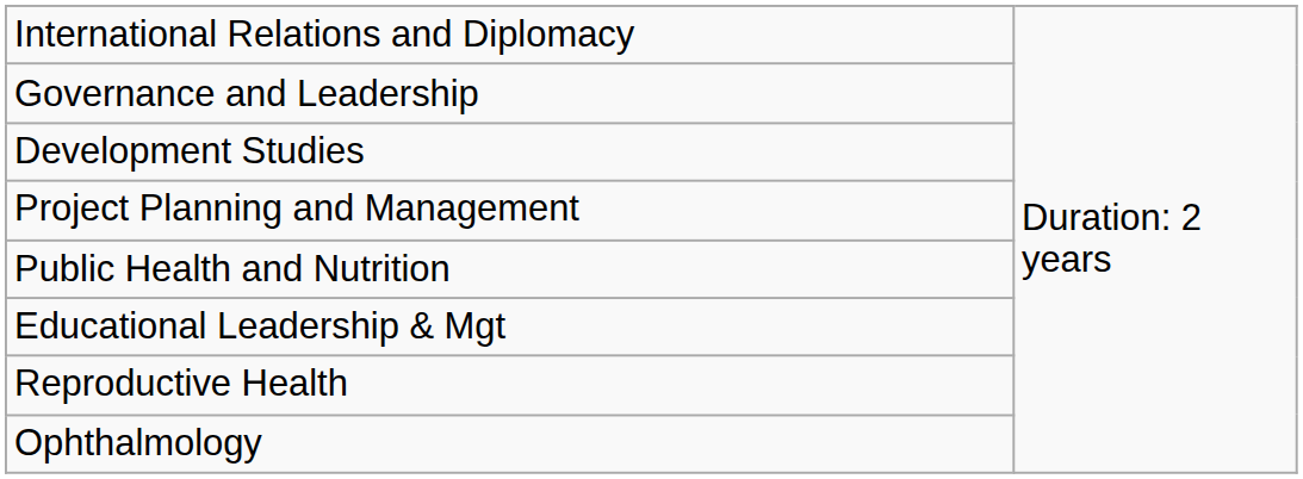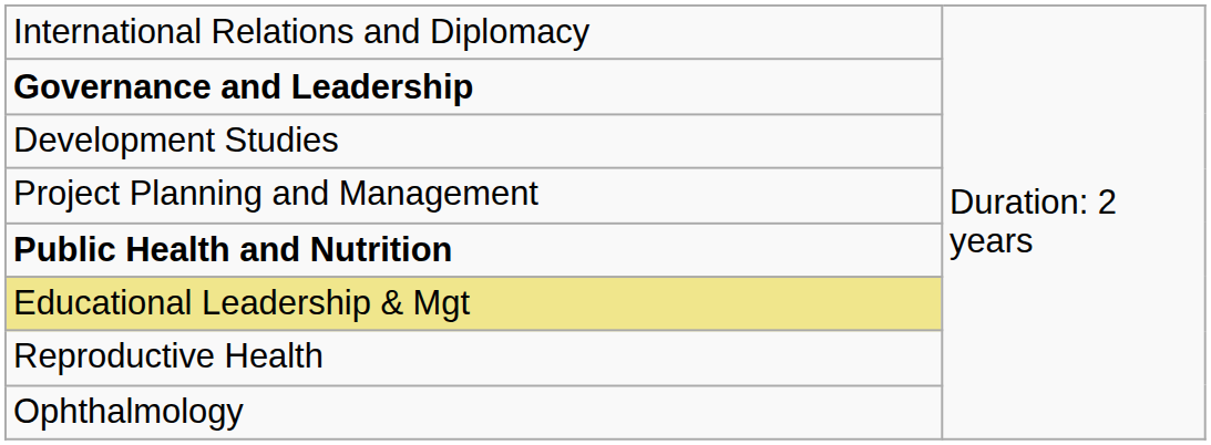Governance and Leadership | column 1: normal -> bold
Public Health and Nutrition | column 1: normal -> bold
Educational Leadership & Mgt | column 1: no background -> khaki background
